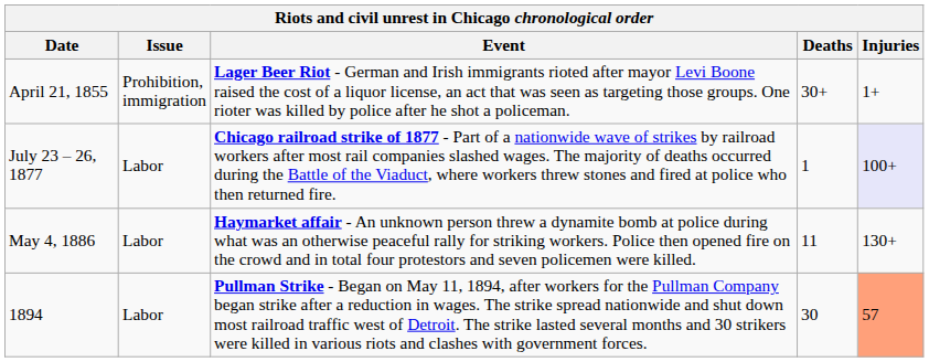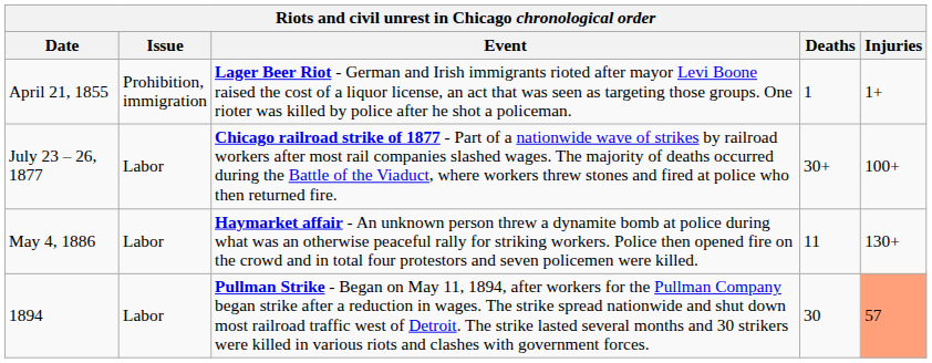April 21, 1855 | Deaths: 30+ -> 1
July 23 – 26, 1877 | Deaths: 1 -> 30+
July 23 – 26, 1877 | Injuries: lavender background -> no background
